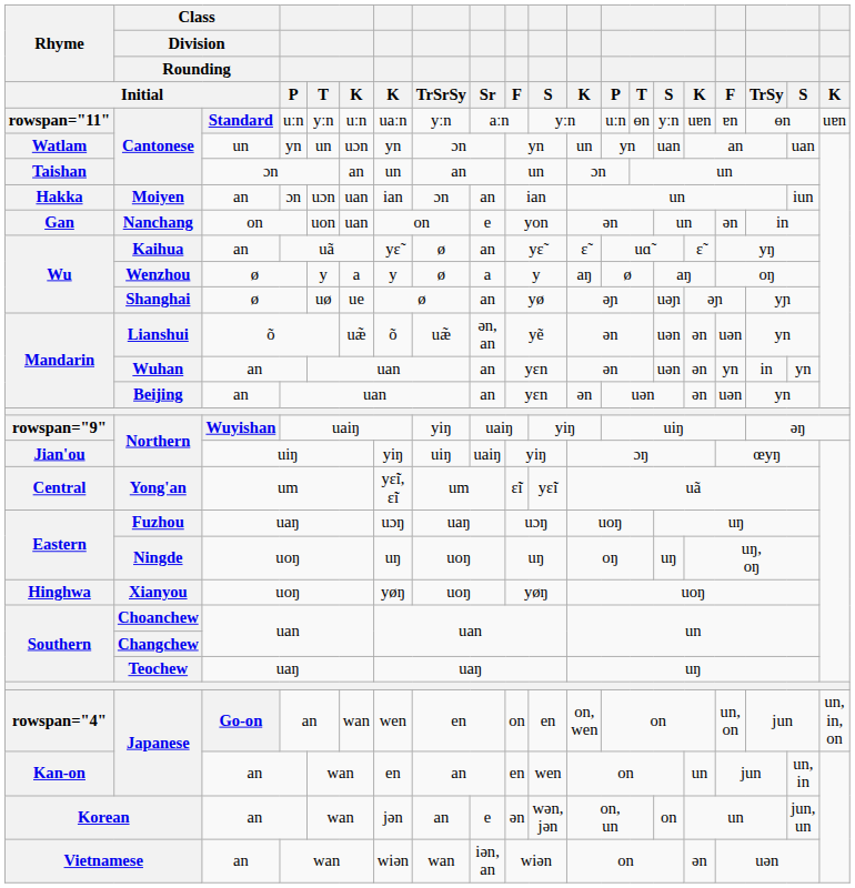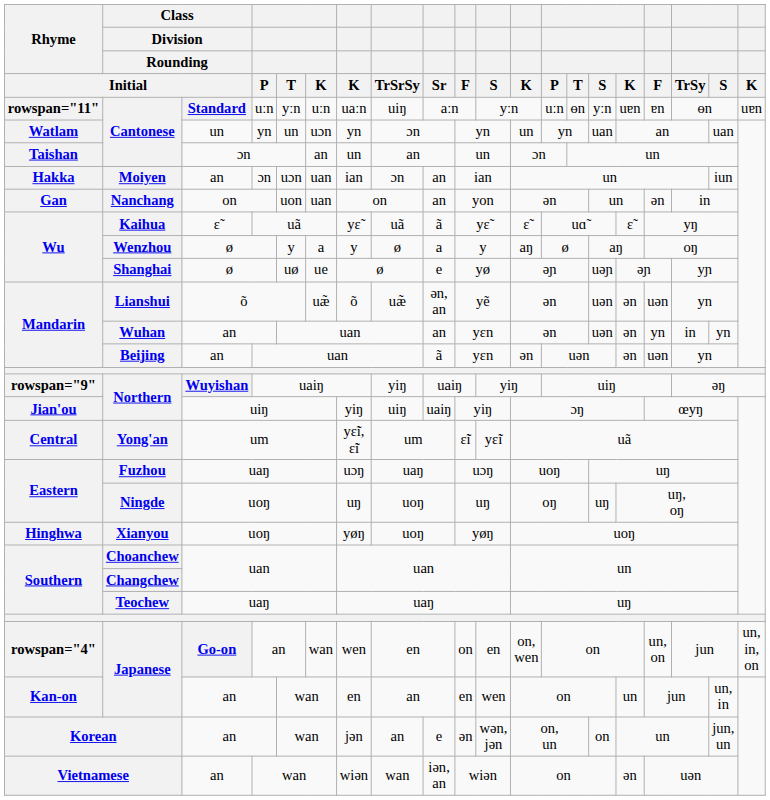rowspan="11" / Cantonese | TrSrSy: yːn -> uiŋ
Nanchang | Sr: e -> an
Kaihua | column 3: an -> ɛ̃
Kaihua | TrSrSy: ø -> uã
Kaihua | Sr: an -> ã
Shanghai | Sr: an -> e
Beijing | Sr: an -> ã
